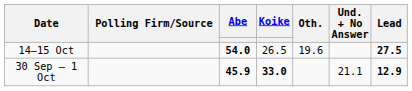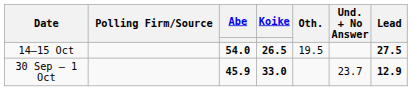14–15 Oct | Koike: normal -> bold
14–15 Oct | Oth.: 19.6 -> 19.5
30 Sep – 1 Oct | Und. + No Answer: 21.1 -> 23.7
